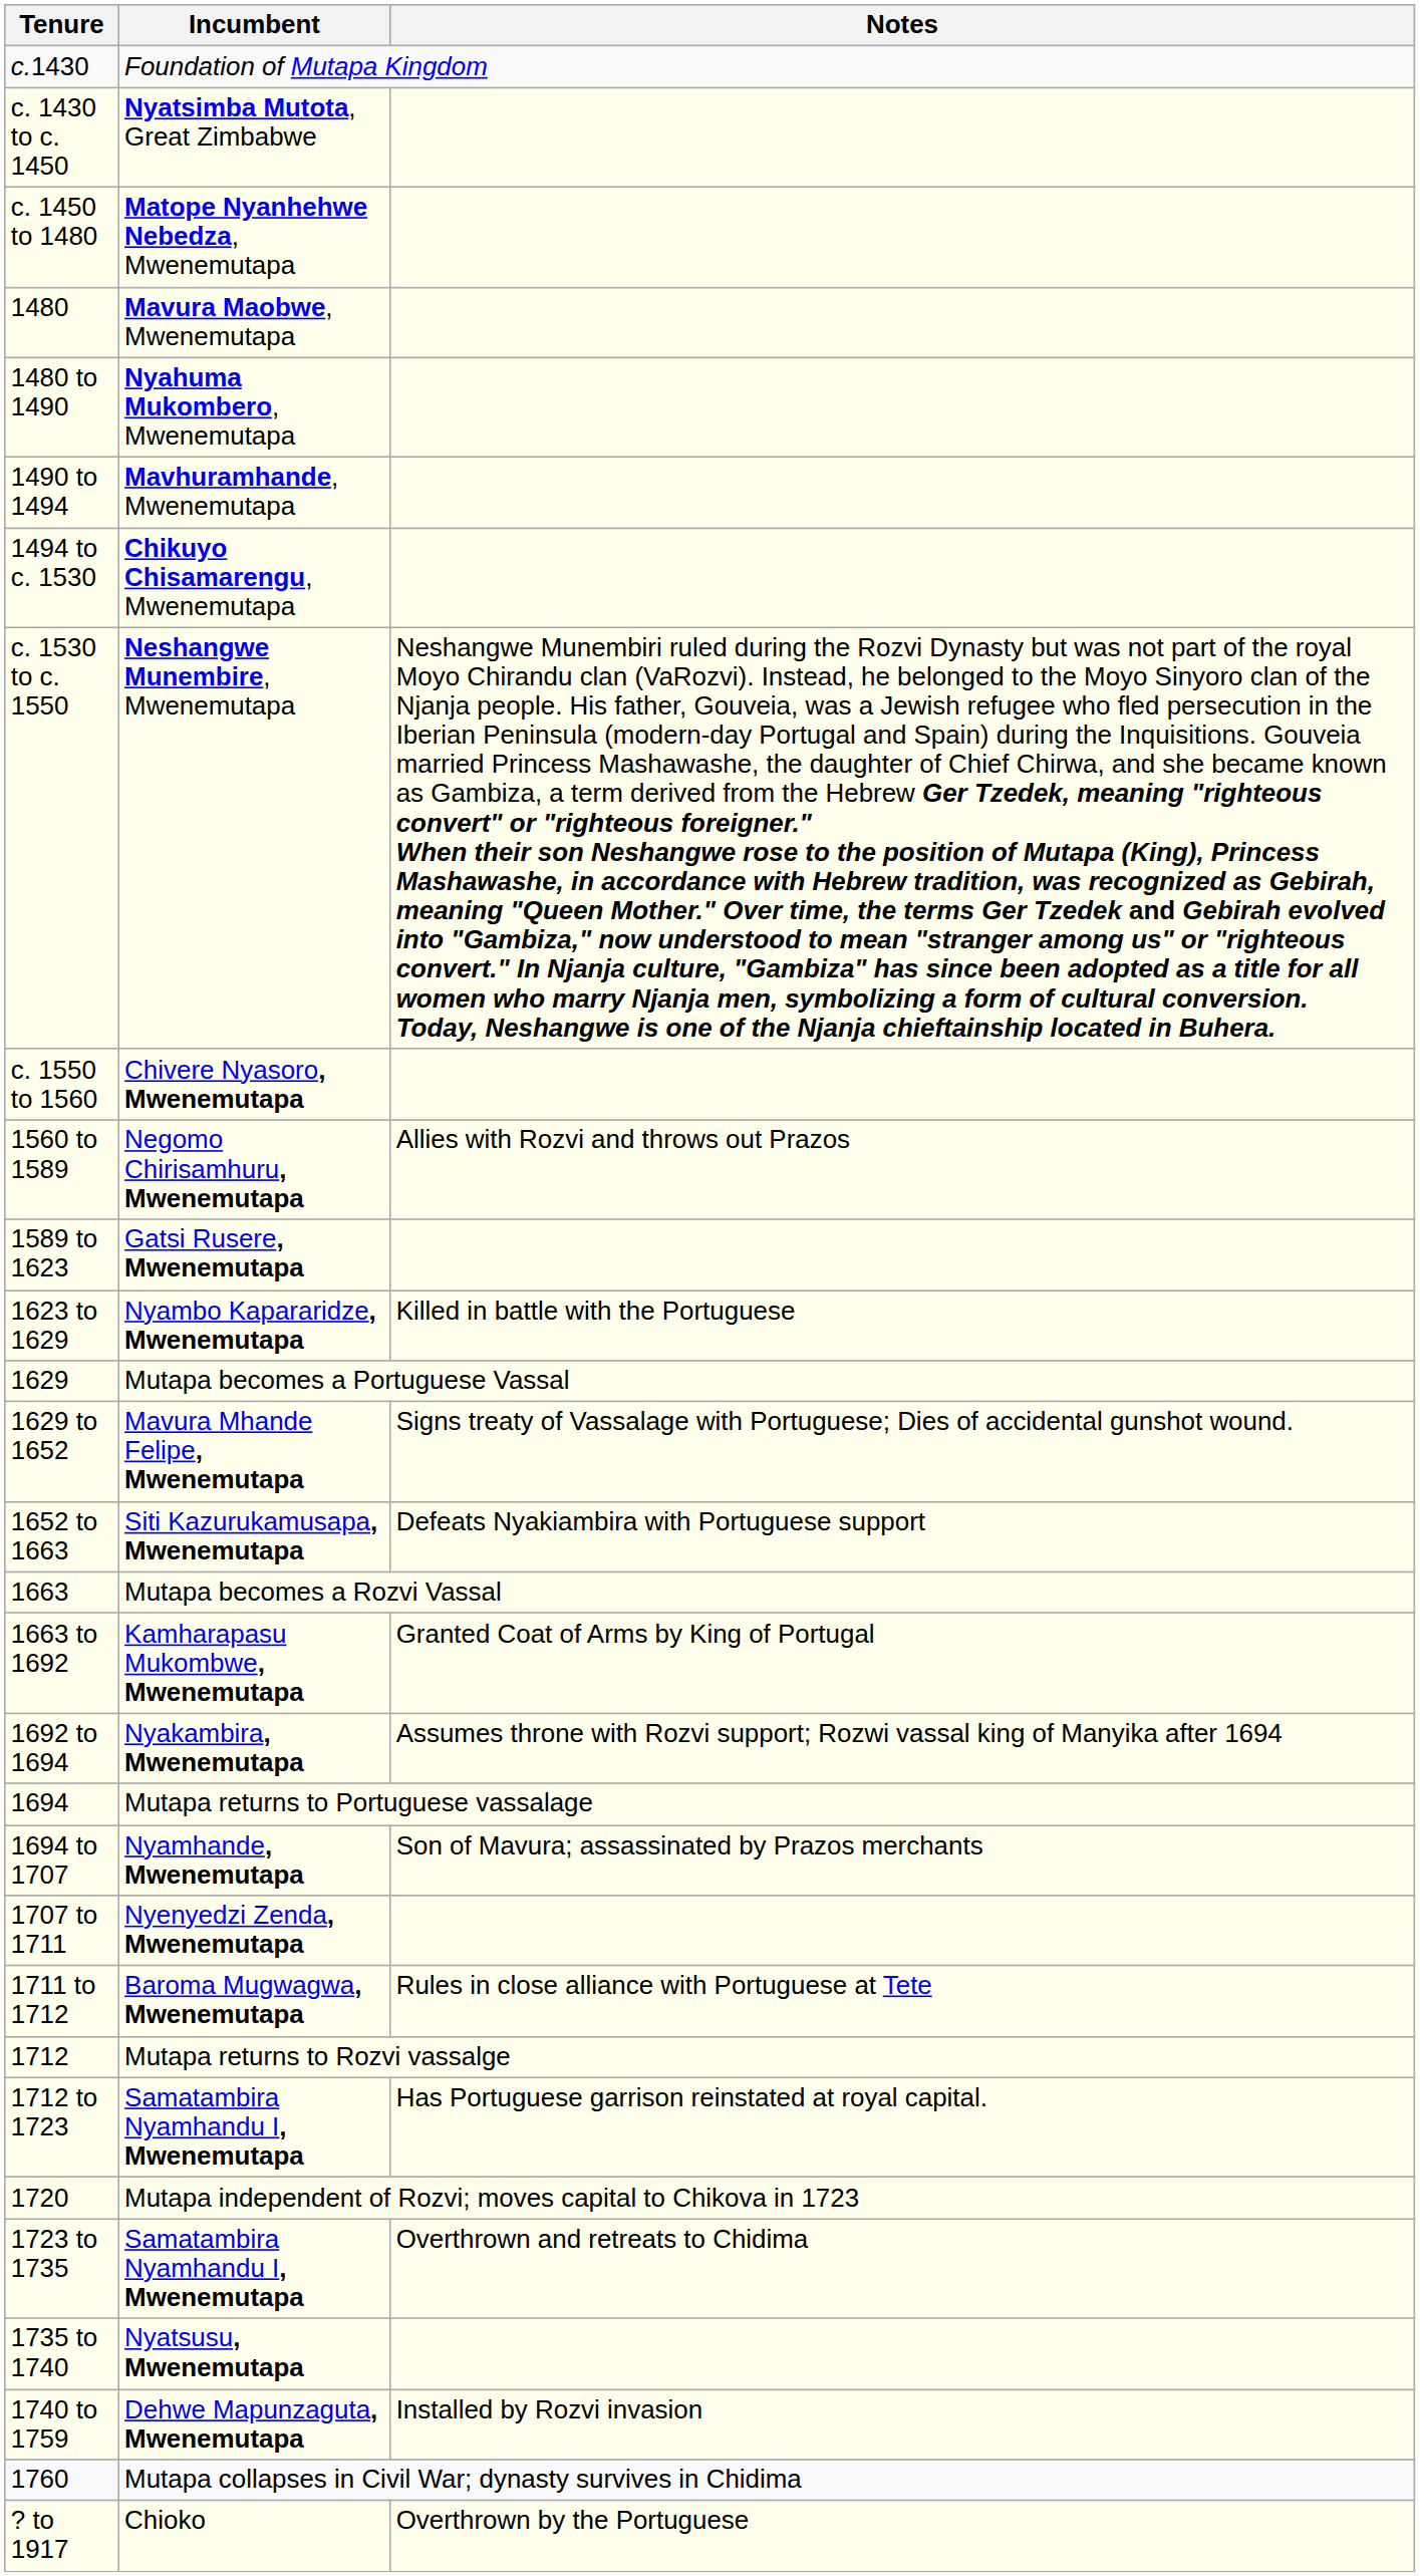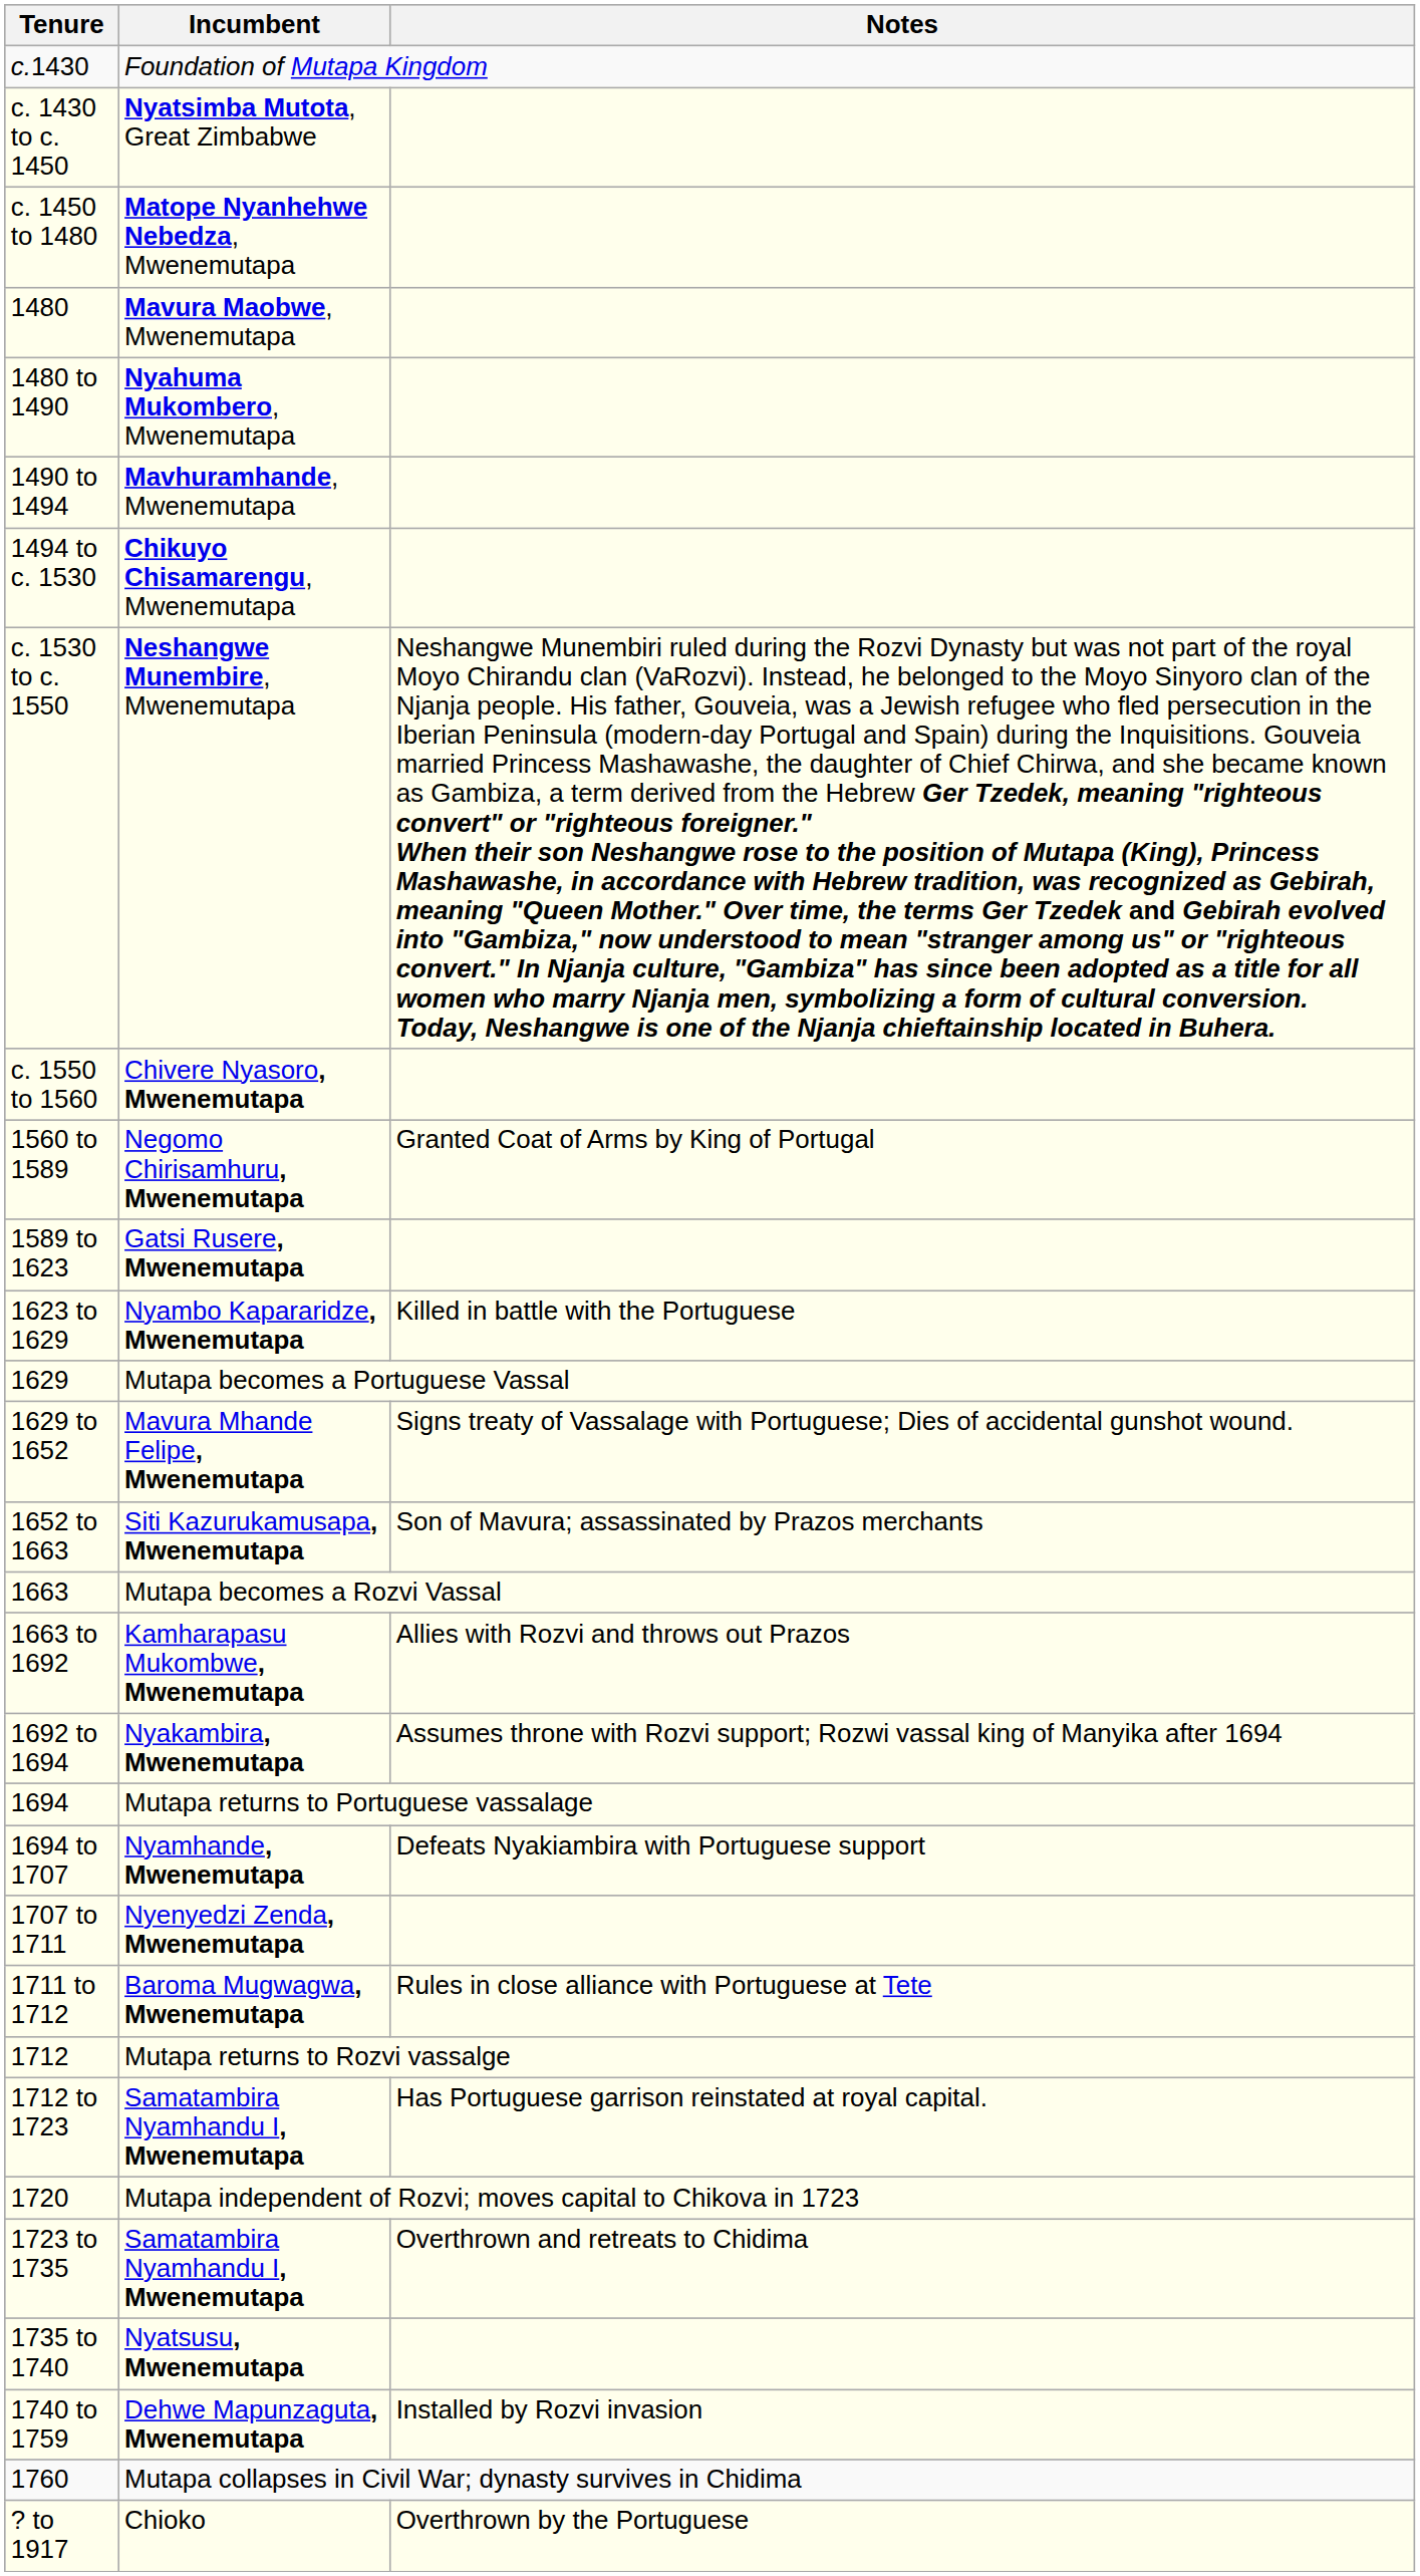1560 to 1589 | Notes: Allies with Rozvi and throws out Prazos -> Granted Coat of Arms by King of Portugal
1652 to 1663 | Notes: Defeats Nyakiambira with Portuguese support -> Son of Mavura; assassinated by Prazos merchants
1663 to 1692 | Notes: Granted Coat of Arms by King of Portugal -> Allies with Rozvi and throws out Prazos
1694 to 1707 | Notes: Son of Mavura; assassinated by Prazos merchants -> Defeats Nyakiambira with Portuguese support
